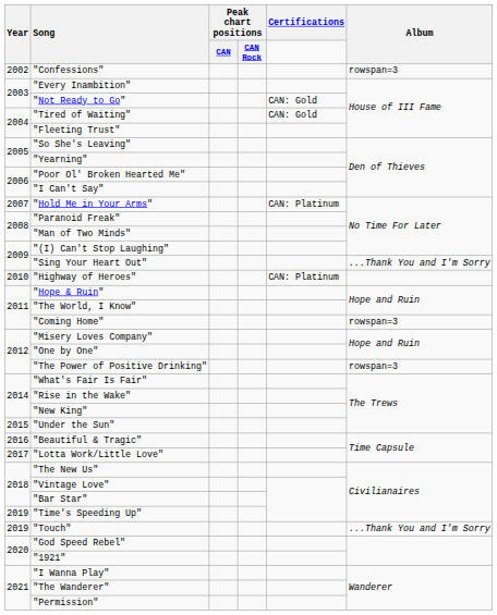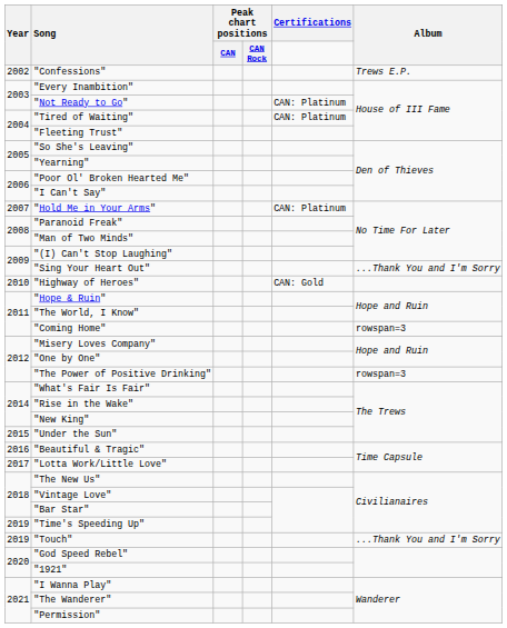"Confessions" | Album: rowspan=3 -> Trews E.P.
"Not Ready to Go" | Certifications: CAN: Gold -> CAN: Platinum
"Tired of Waiting" | Certifications: CAN: Gold -> CAN: Platinum
"Highway of Heroes" | Certifications: CAN: Platinum -> CAN: Gold
